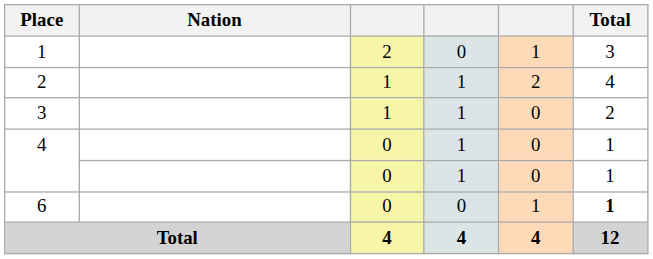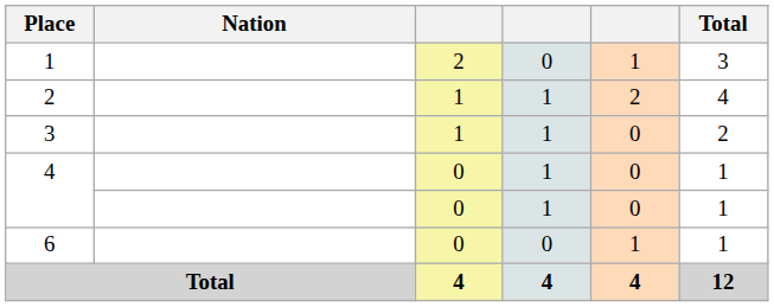6 | Total: bold -> normal
